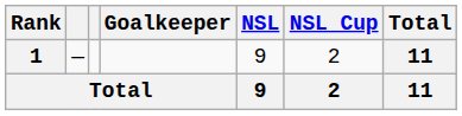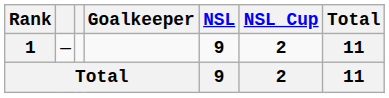1 | NSL: normal -> bold
1 | NSL Cup: normal -> bold
